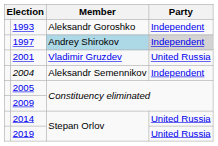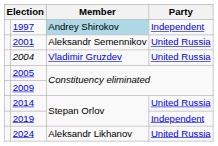- row: 1993 | Aleksandr Goroshko | Independent
1997 | Party: lightgrey background -> no background
2001 | Member: Vladimir Gruzdev -> Aleksandr Semennikov
2004 | Member: Aleksandr Semennikov -> Vladimir Gruzdev
2004 | Party: Independent -> United Russia
2019 | Party: United Russia -> Independent
+ row: 2024 | Aleksandr Likhanov | United Russia
